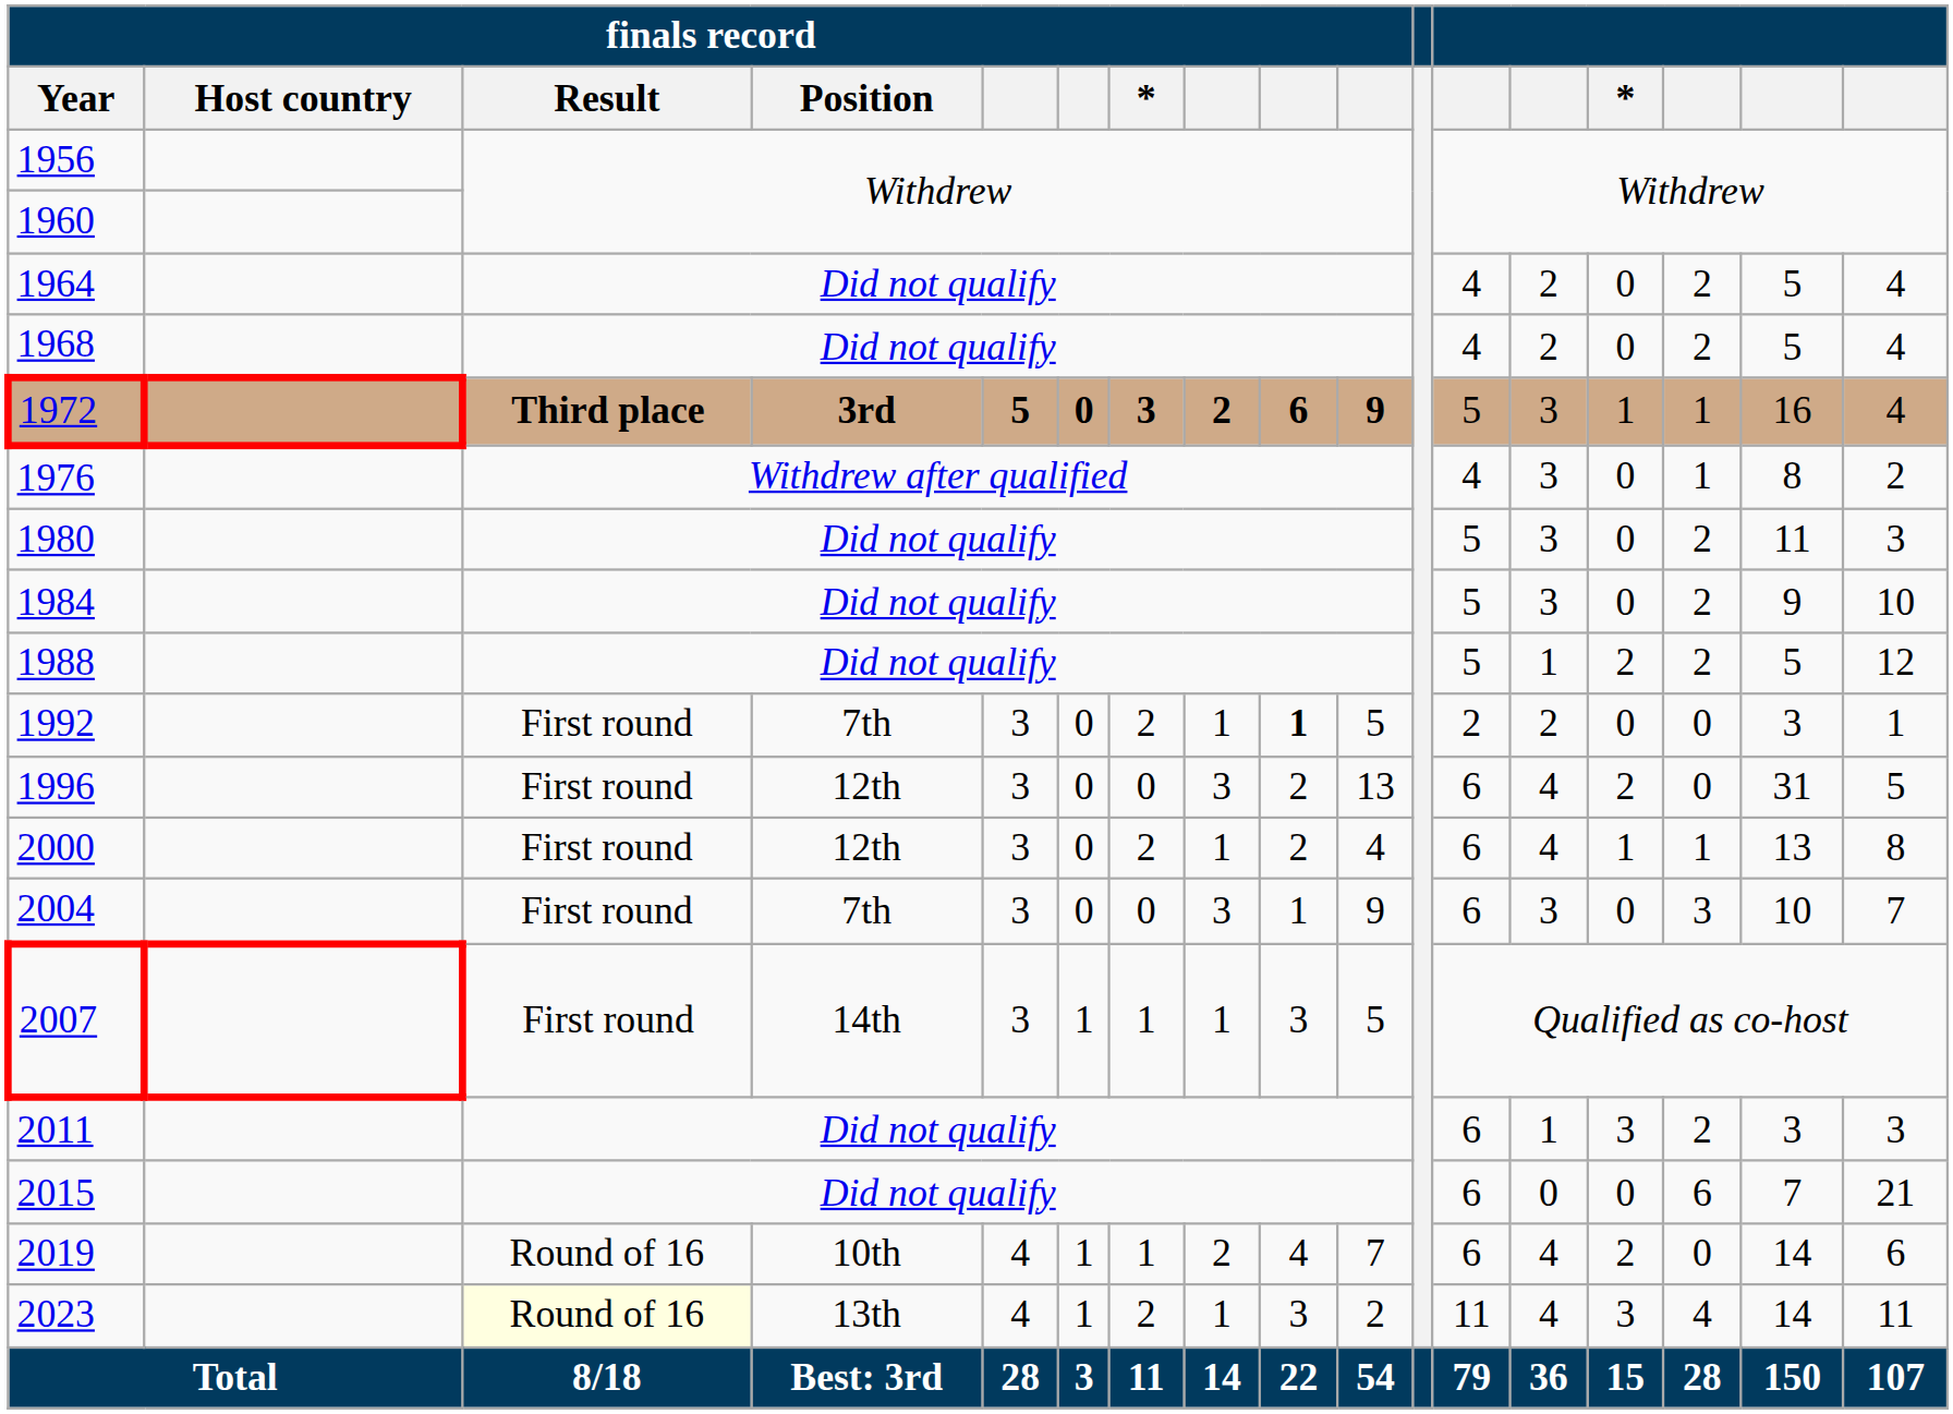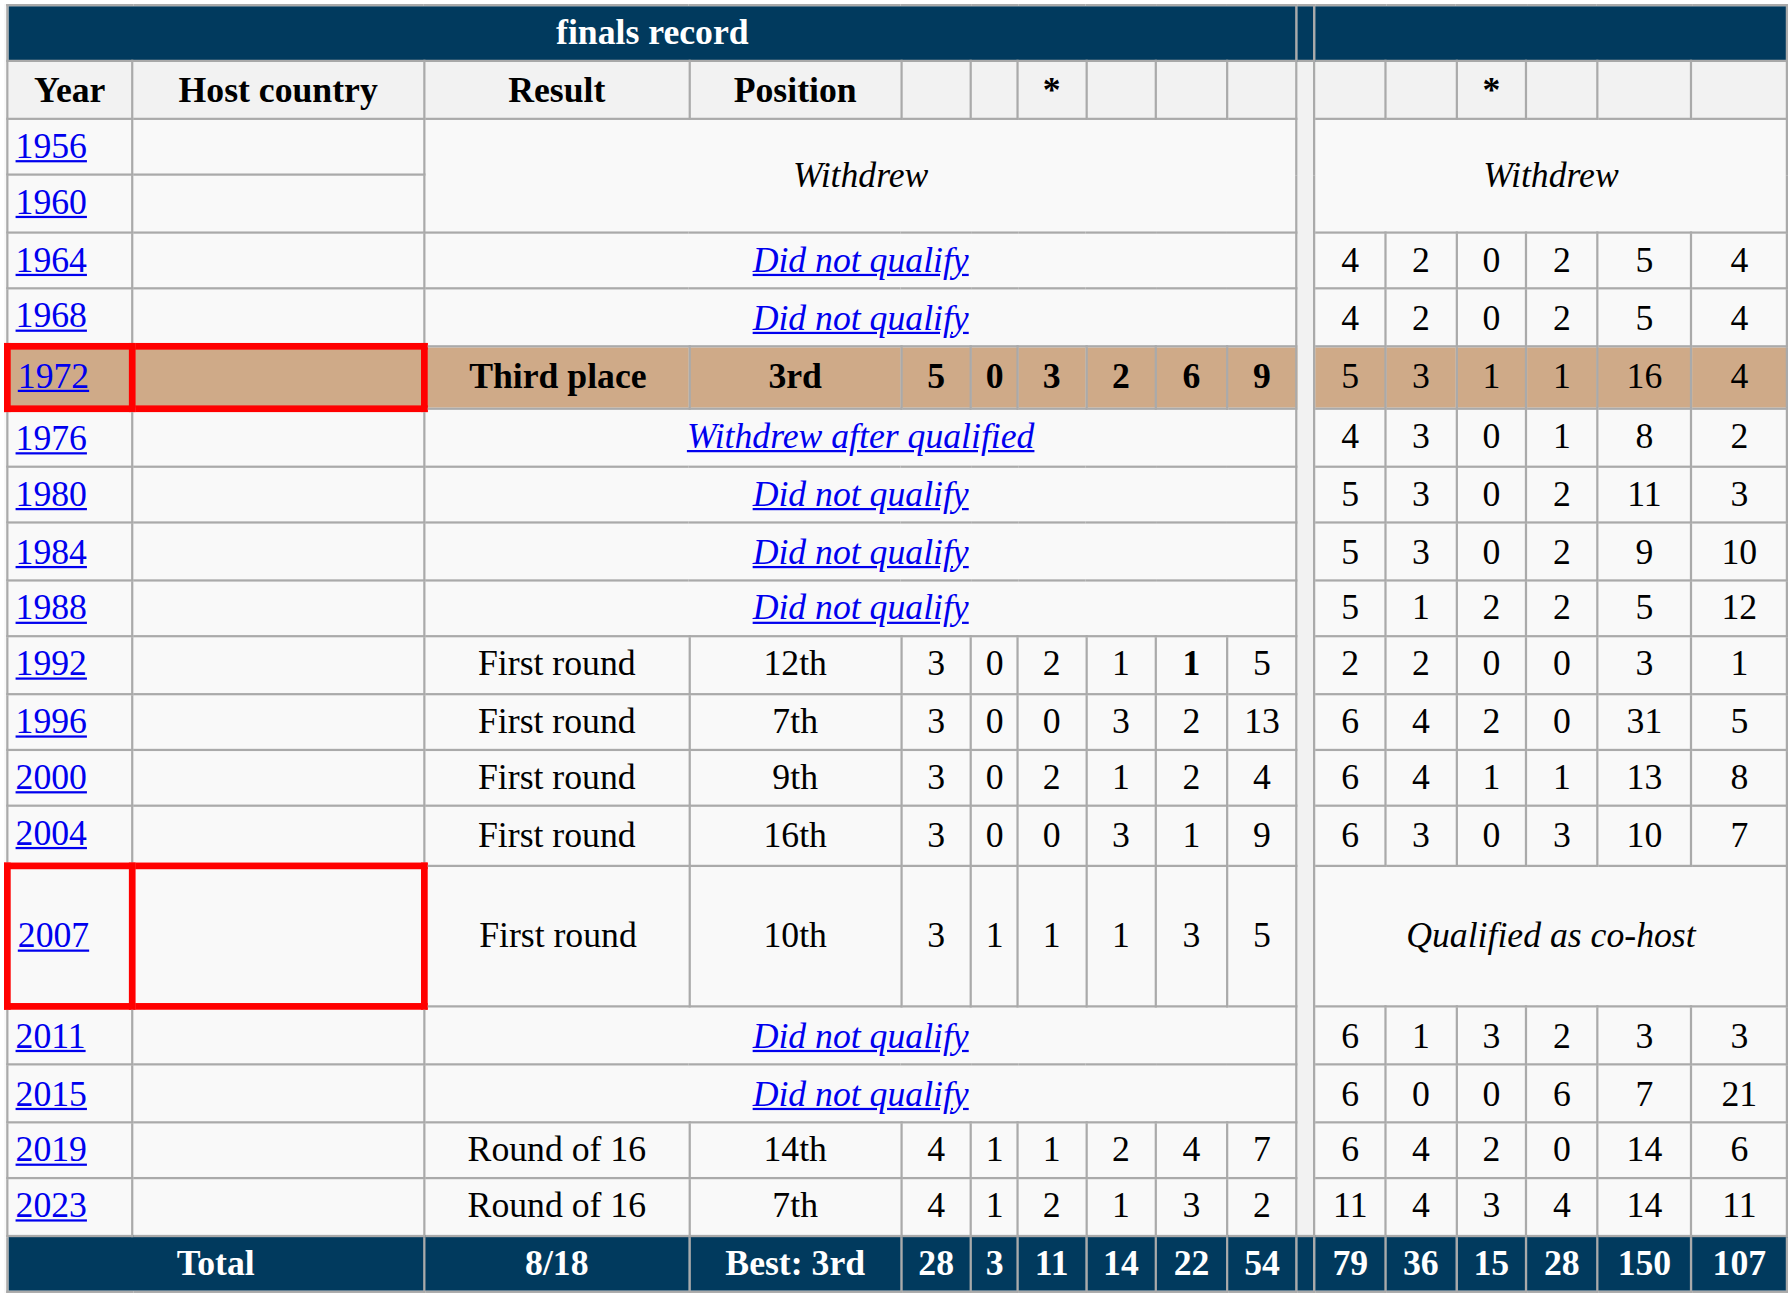1992 | finals record / Position: 7th -> 12th
1996 | finals record / Position: 12th -> 7th
2000 | finals record / Position: 12th -> 9th
2004 | finals record / Position: 7th -> 16th
2007 | finals record / Position: 14th -> 10th
2019 | finals record / Position: 10th -> 14th
2023 | finals record / Result: lightyellow background -> no background
2023 | finals record / Position: 13th -> 7th
